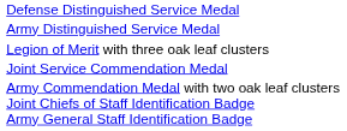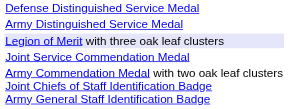row 3 | column 1: no background -> lavender background
